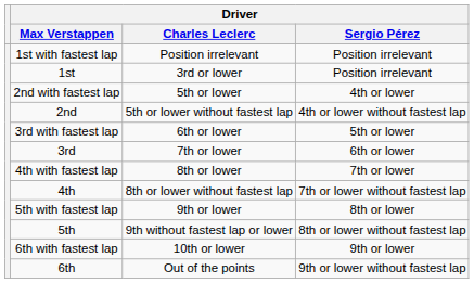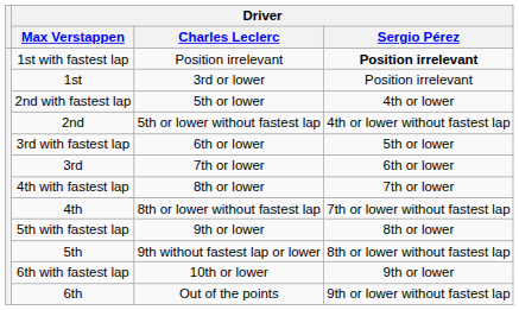1st with fastest lap | Driver / Sergio Pérez: normal -> bold
